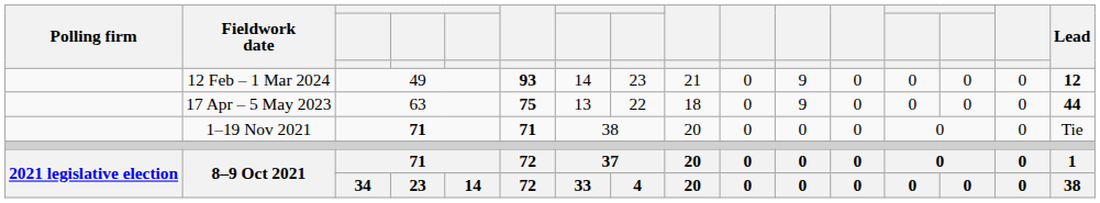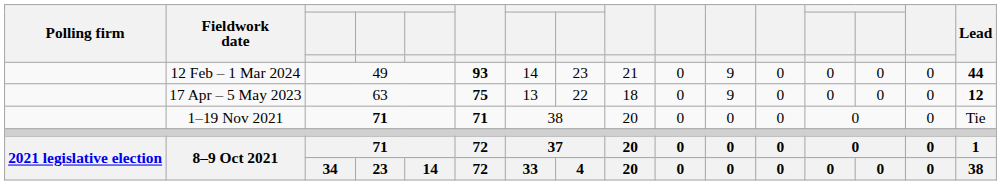12 Feb – 1 Mar 2024 | Lead: 12 -> 44
17 Apr – 5 May 2023 | Lead: 44 -> 12
